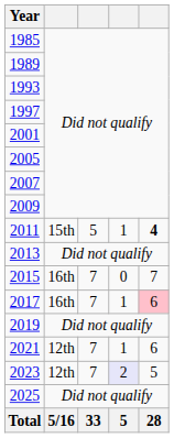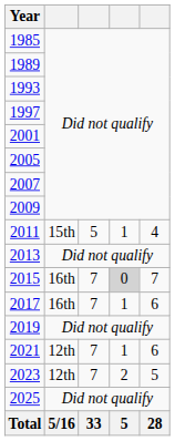2011 | column 5: bold -> normal
2015 | column 4: no background -> lightgrey background
2017 | column 5: pink background -> no background
2023 | column 4: lavender background -> no background
